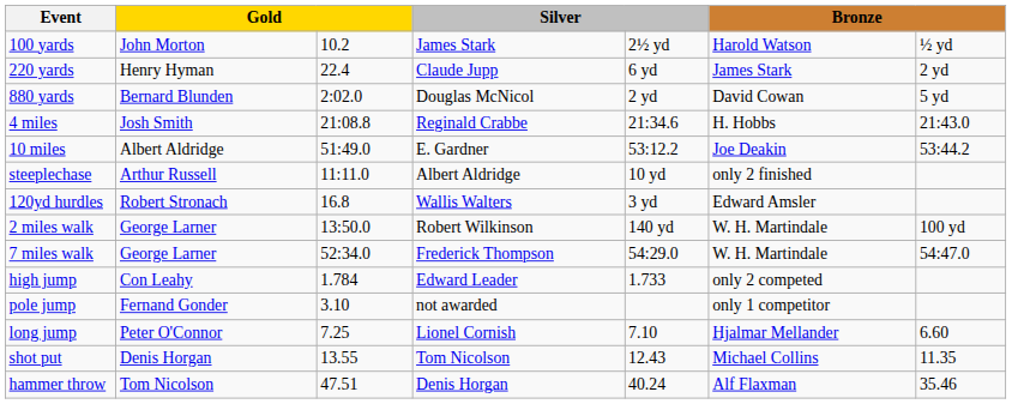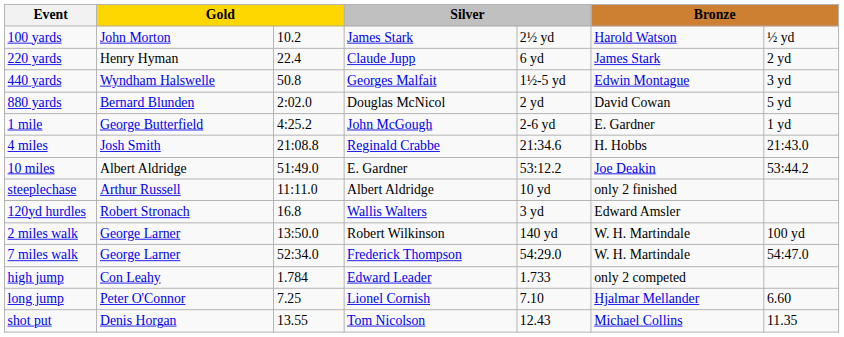+ row: 440 yards | Wyndham Halswelle | 50.8 | Georges Malfait | 1½-5 yd | Edwin Montague | 3 yd
+ row: 1 mile | George Butterfield | 4:25.2 | John McGough | 2-6 yd | E. Gardner | 1 yd
- row: pole jump | Fernand Gonder | 3.10 | not awarded | only 1 competitor
- row: hammer throw | Tom Nicolson | 47.51 | Denis Horgan | 40.24 | Alf Flaxman | 35.46
